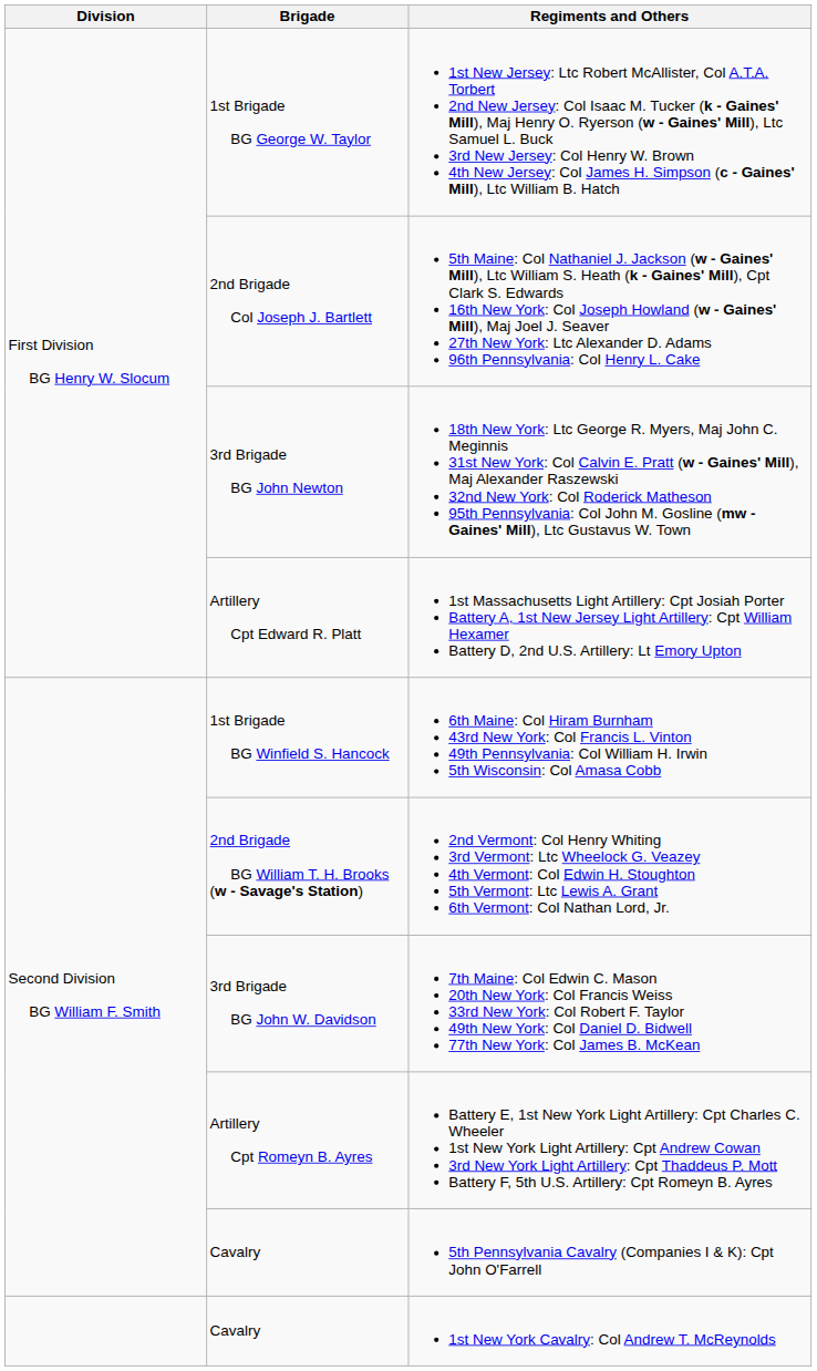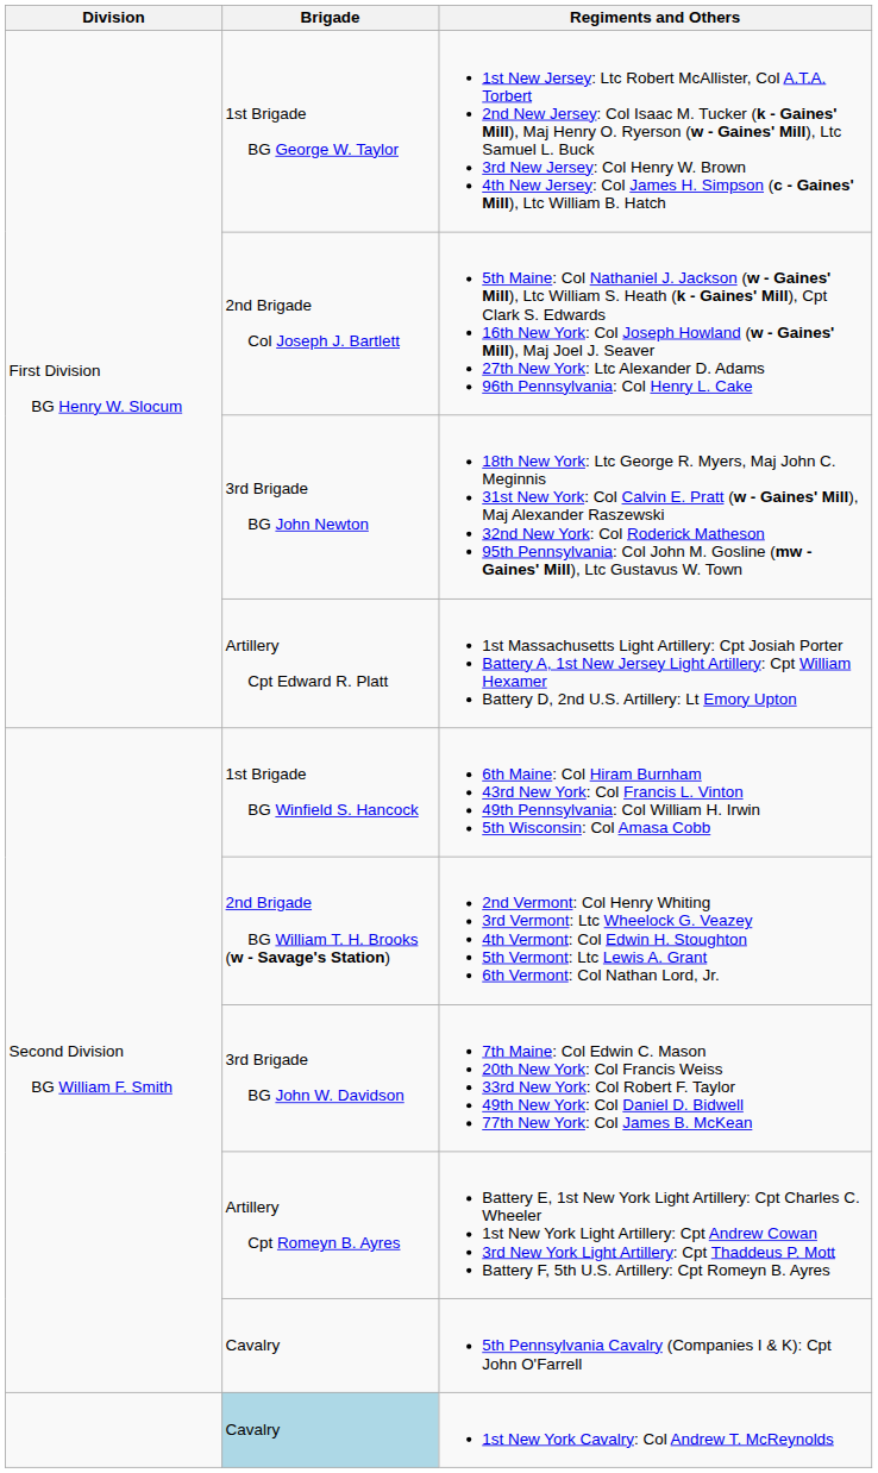1st New York Cavalry: Col Andrew T. McReynolds | Brigade: no background -> lightblue background
